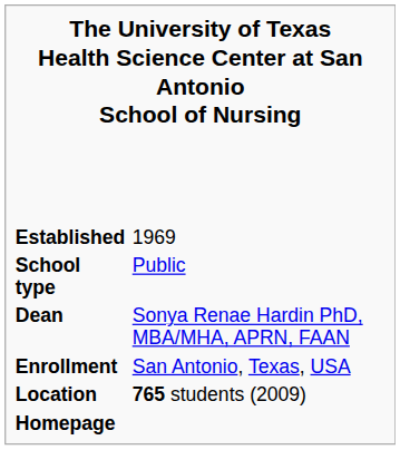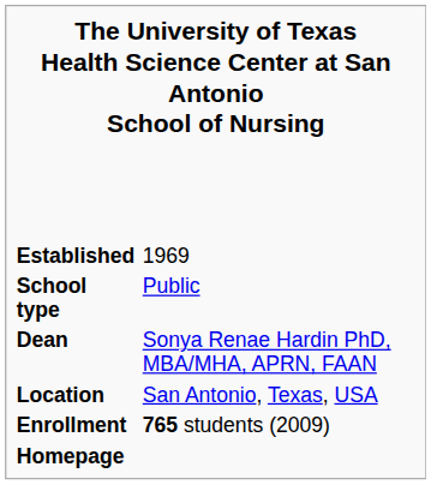row 5 | column 1: Enrollment -> Location
row 6 | column 1: Location -> Enrollment
